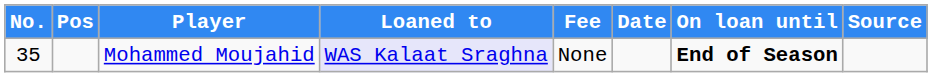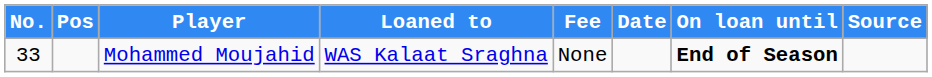Mohammed Moujahid | No.: 35 -> 33
Mohammed Moujahid | Loaned to: lavender background -> no background
